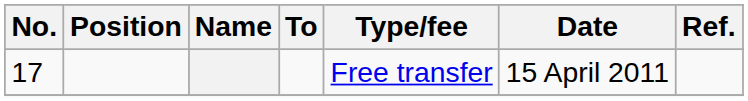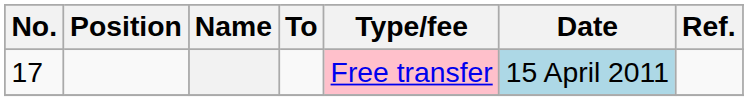17 | Type/fee: no background -> pink background
17 | Date: no background -> lightblue background
